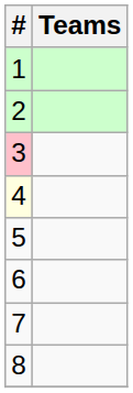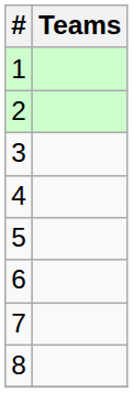3 | #: pink background -> no background
4 | #: lightyellow background -> no background
